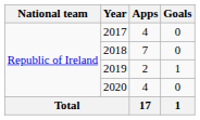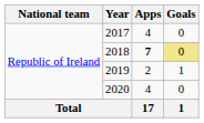2018 | Apps: normal -> bold
2018 | Goals: no background -> khaki background
